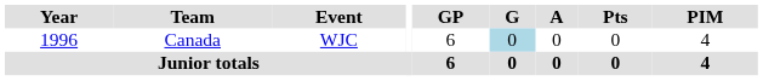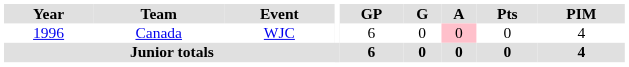Canada | G: lightblue background -> no background
Canada | A: no background -> pink background
